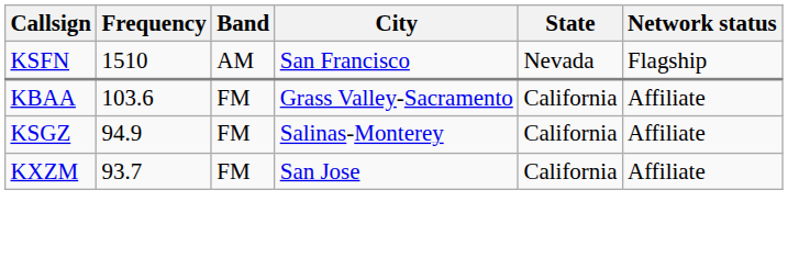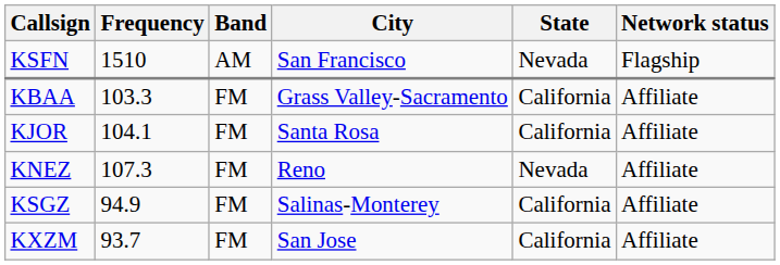KBAA | Frequency: 103.6 -> 103.3
+ row: KJOR | 104.1 | FM | Santa Rosa | California | Affiliate
+ row: KNEZ | 107.3 | FM | Reno | Nevada | Affiliate
